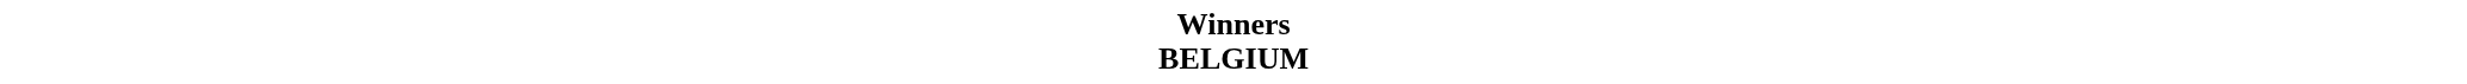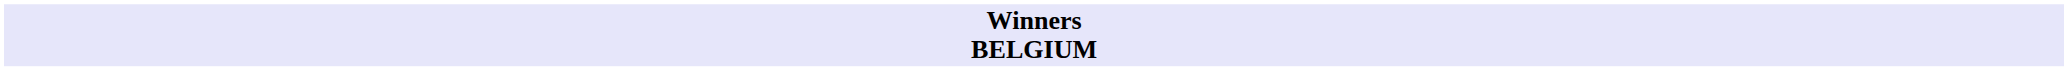row 1 | column 1: no background -> lavender background
